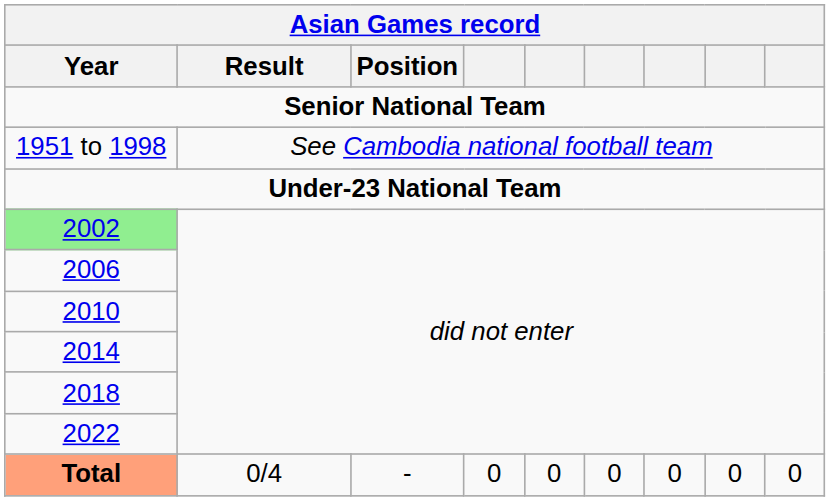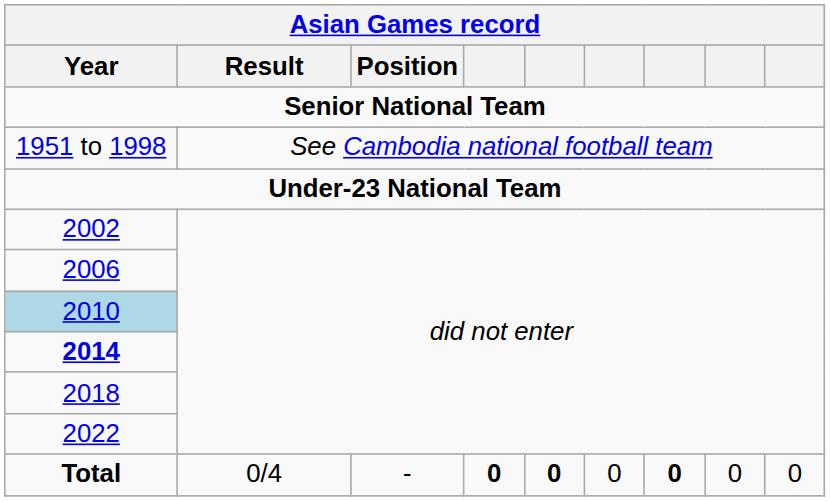2002 | Asian Games record / Year: lightgreen background -> no background
2010 | Asian Games record / Year: no background -> lightblue background
2014 | Asian Games record / Year: normal -> bold
Total | Asian Games record / Year: lightsalmon background -> no background
Total | column 4: normal -> bold
Total | column 5: normal -> bold
Total | column 7: normal -> bold
